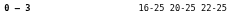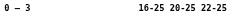row 1 | column 2: normal -> bold
